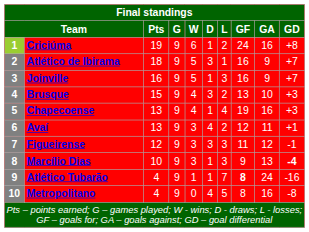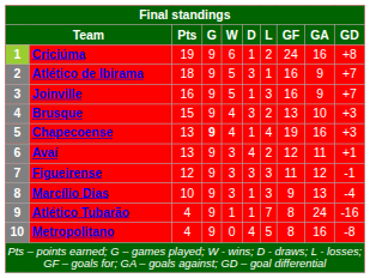Chapecoense | G: normal -> bold
Marcílio Dias | GD: bold -> normal
Atlético Tubarão | GF: bold -> normal
